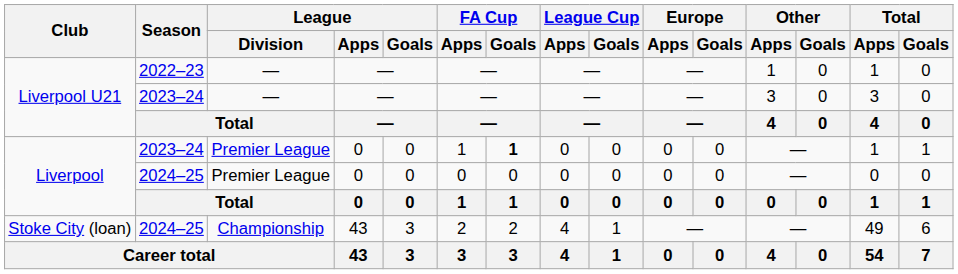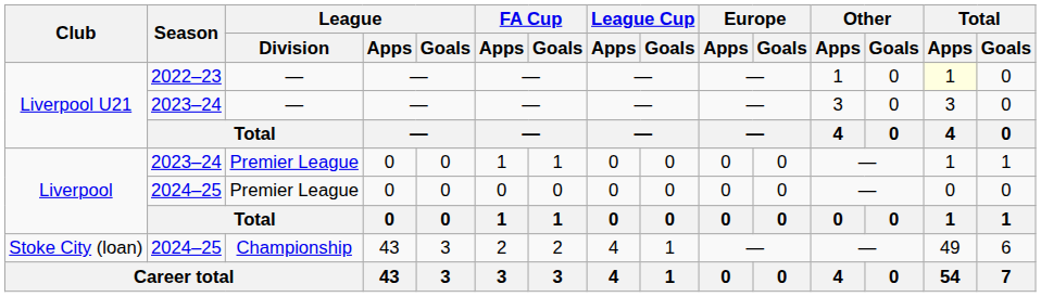Liverpool U21 / 2022–23 | Total / Apps: no background -> lightyellow background
Liverpool / 2023–24 | FA Cup / Goals: bold -> normal
